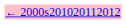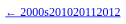row 1 | column 1: pink background -> no background
